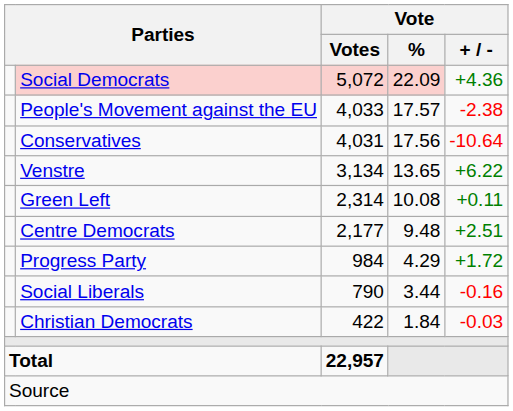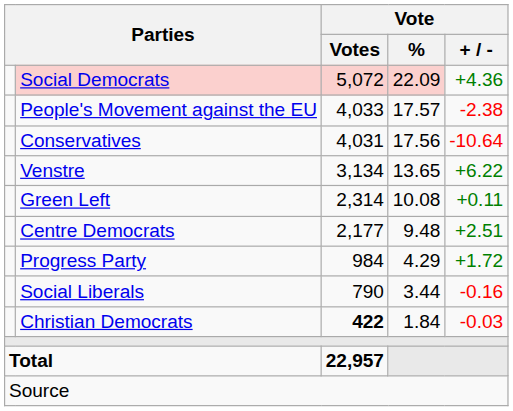Christian Democrats | Vote / Votes: normal -> bold
